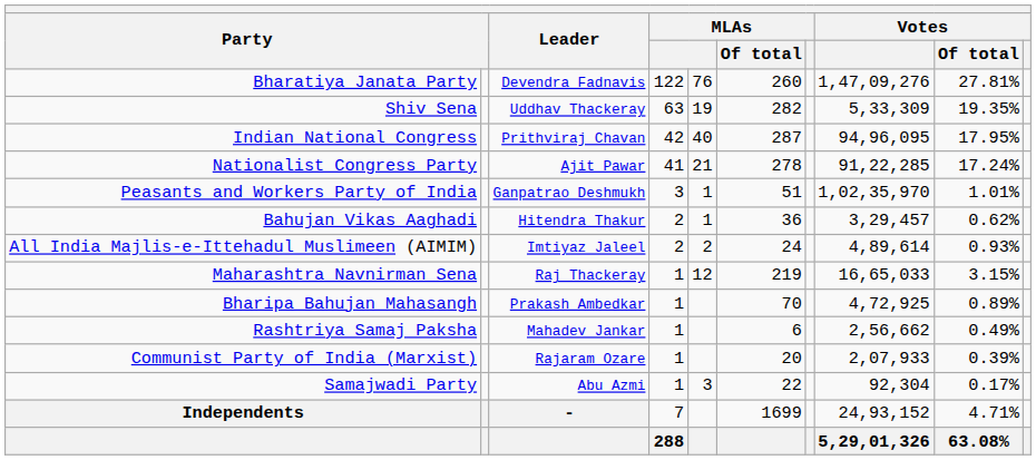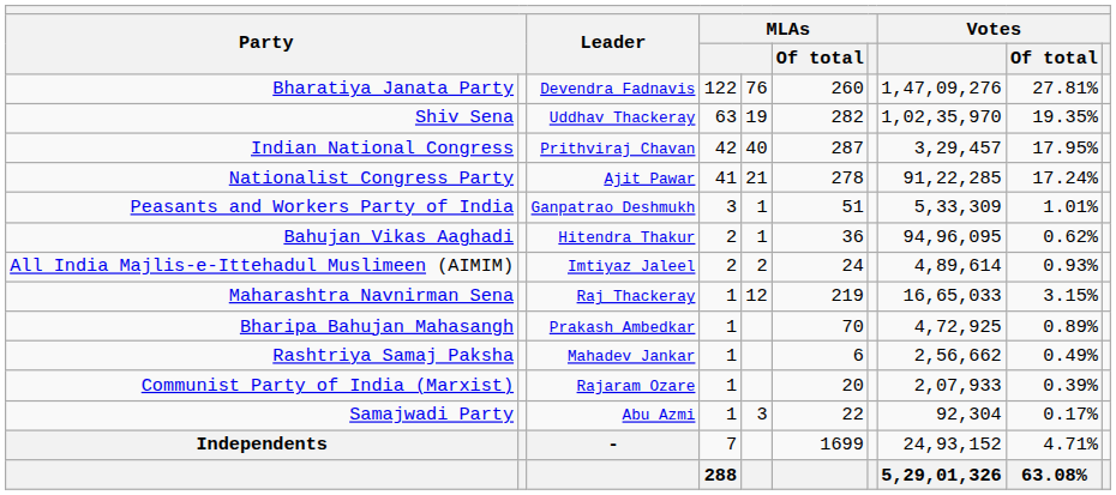Shiv Sena | column 8: 5,33,309 -> 1,02,35,970
Indian National Congress | column 8: 94,96,095 -> 3,29,457
Peasants and Workers Party of India | column 8: 1,02,35,970 -> 5,33,309
Bahujan Vikas Aaghadi | column 8: 3,29,457 -> 94,96,095
